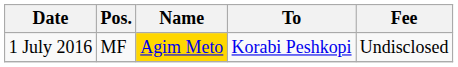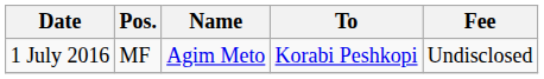1 July 2016 | Name: gold background -> no background
